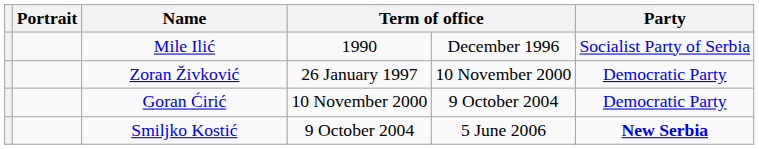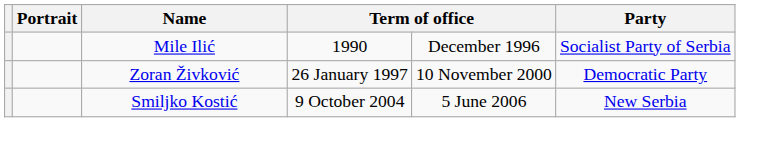- row: Goran Ćirić | 10 November 2000 | 9 October 2004 | Democratic Party
Smiljko Kostić | Party: bold -> normal
